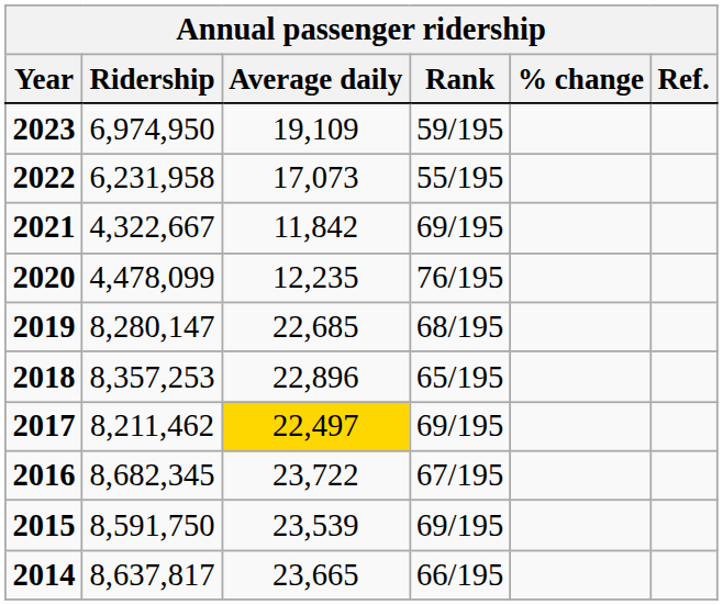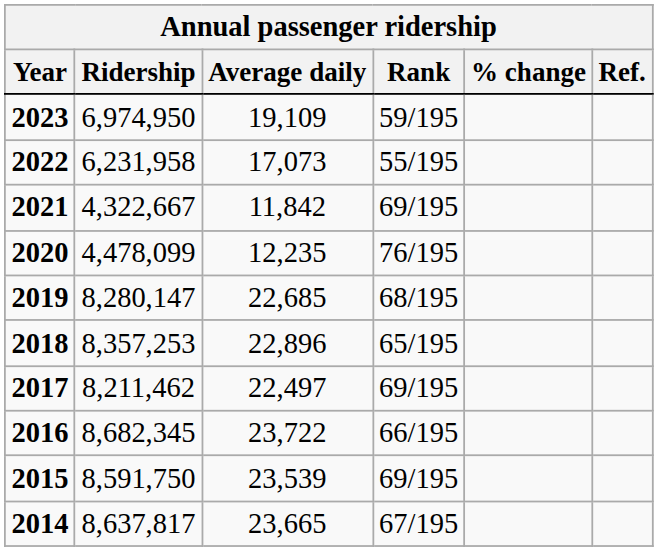2017 | Average daily: gold background -> no background
2016 | Rank: 67/195 -> 66/195
2014 | Rank: 66/195 -> 67/195
